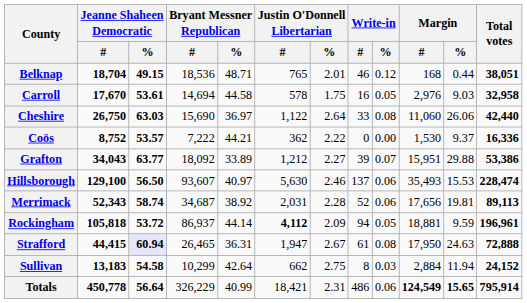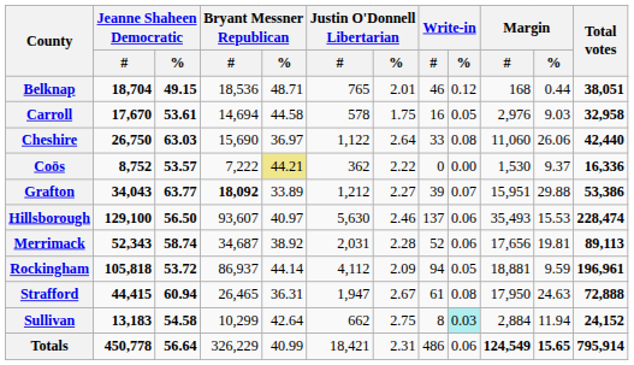Coös | Bryant Messner Republican / %: no background -> khaki background
Grafton | Bryant Messner Republican / #: normal -> bold
Rockingham | Justin O'Donnell Libertarian / #: bold -> normal
Strafford | Jeanne Shaheen Democratic / %: lavender background -> no background
Sullivan | Write-in / %: no background -> paleturquoise background
